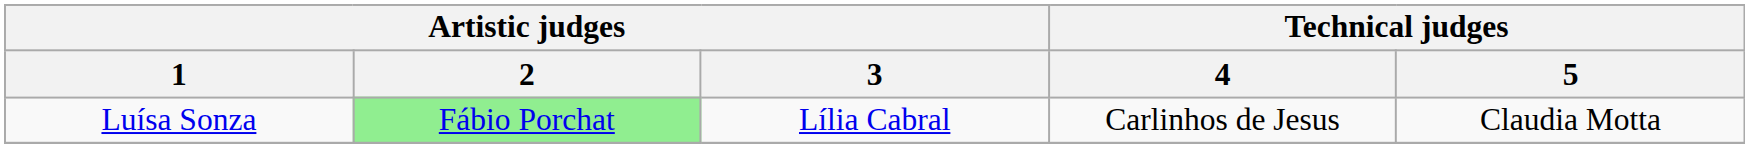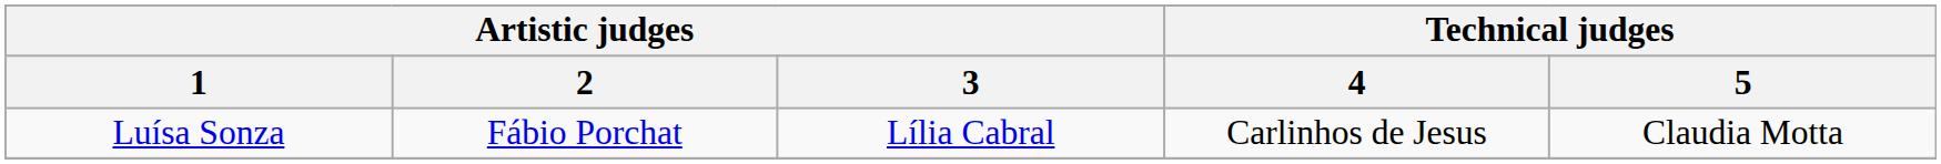Luísa Sonza | Artistic judges / 2: lightgreen background -> no background
